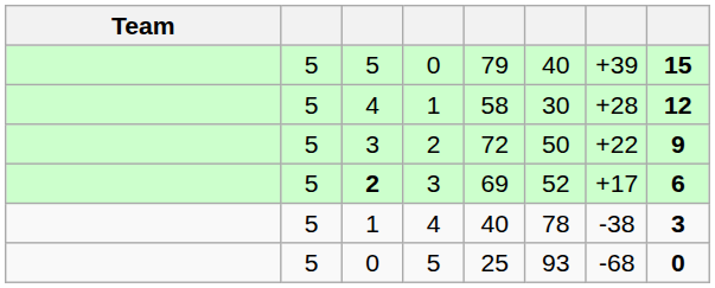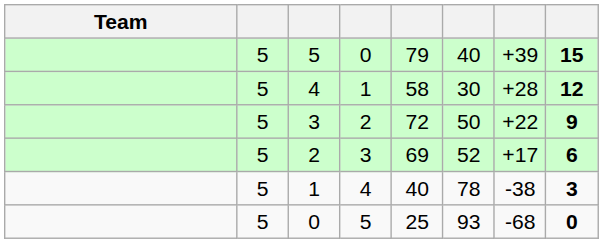row 5 | column 3: bold -> normal
